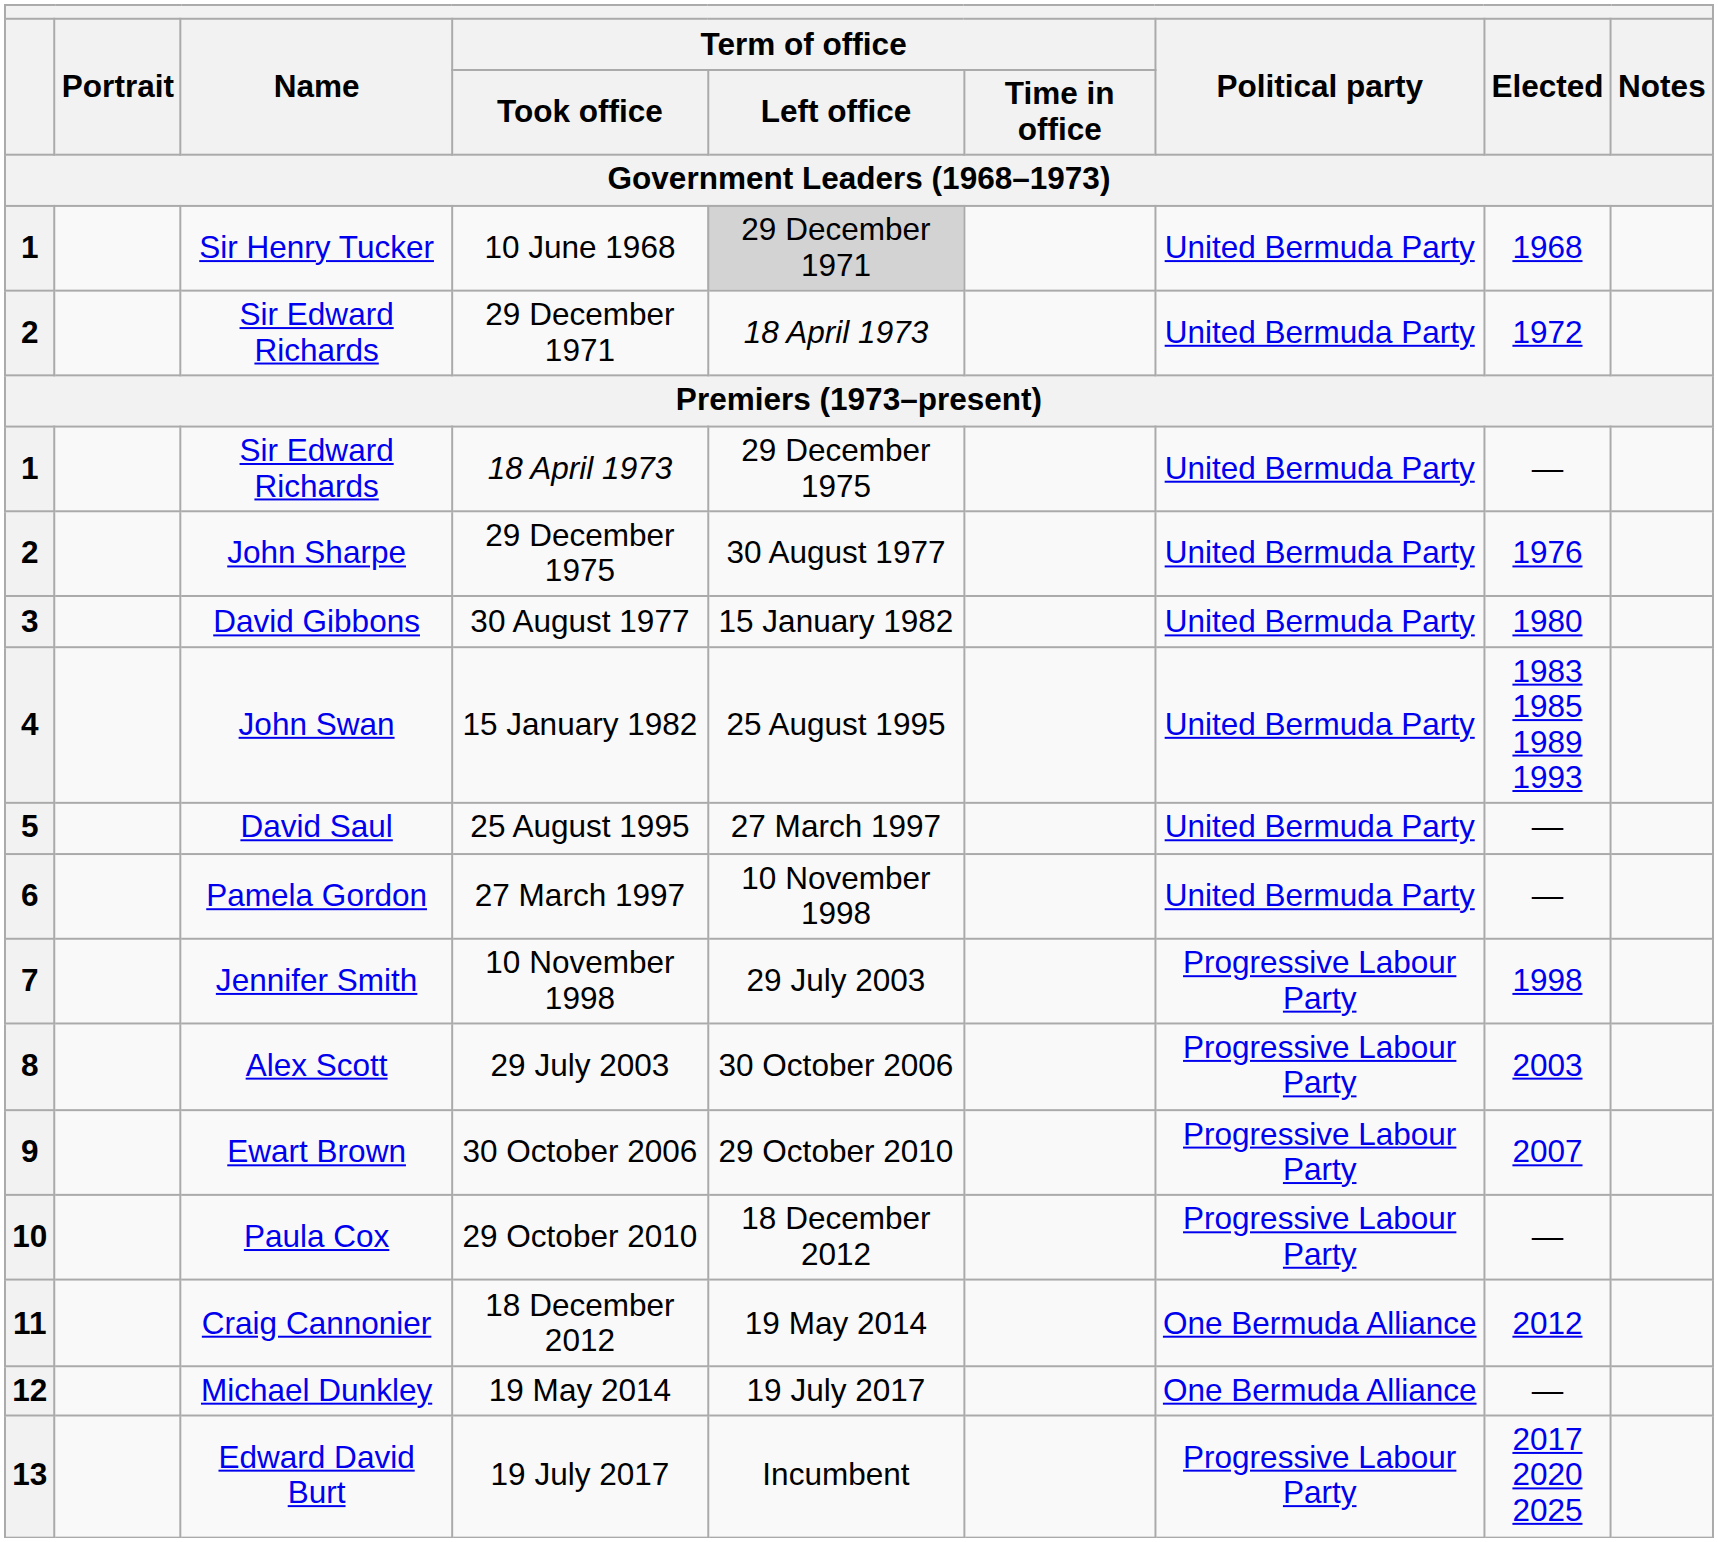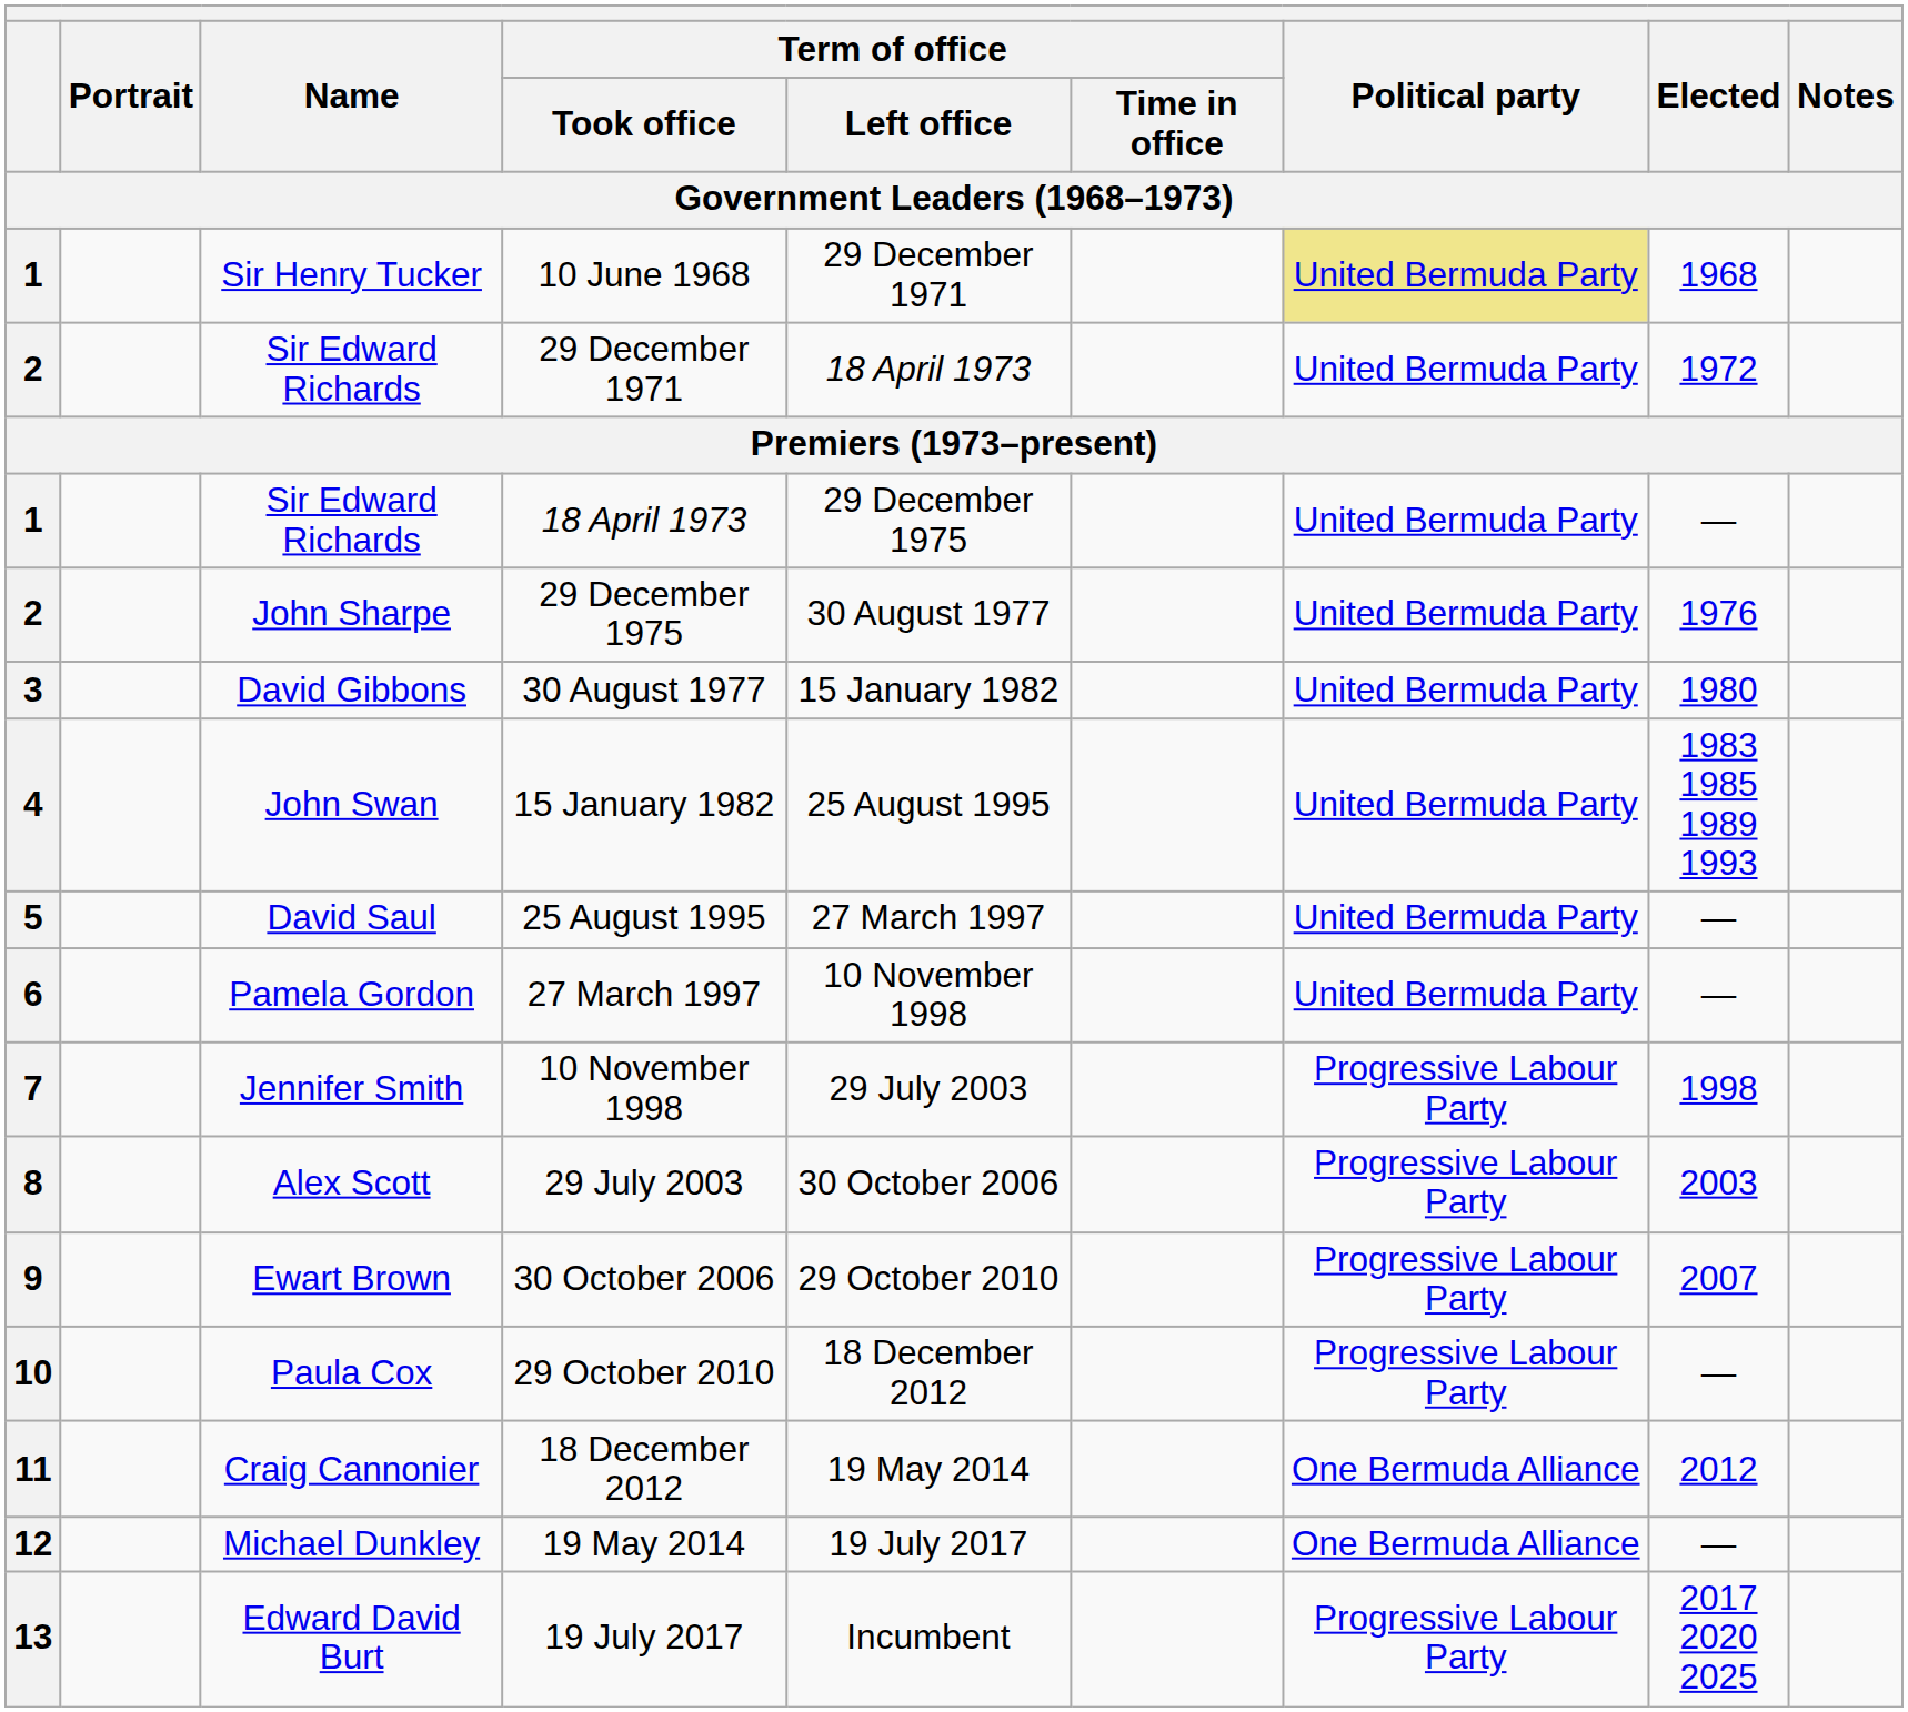10 June 1968 | Term of office / Left office: lightgrey background -> no background
10 June 1968 | Political party: no background -> khaki background
